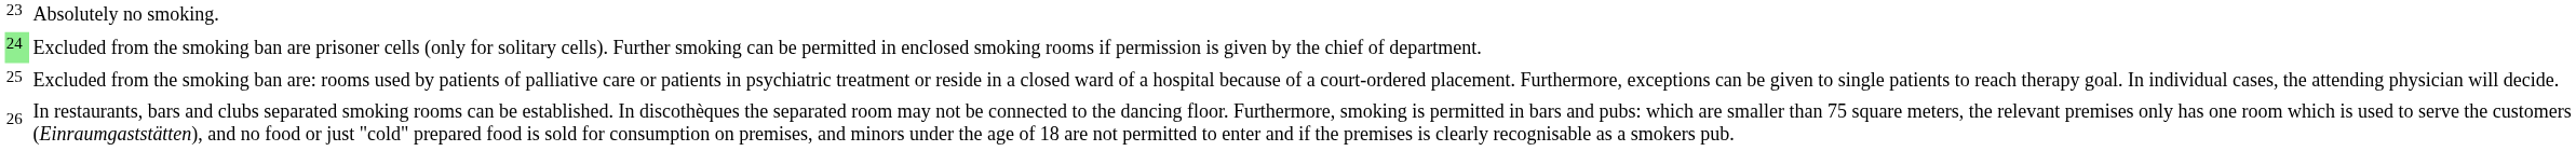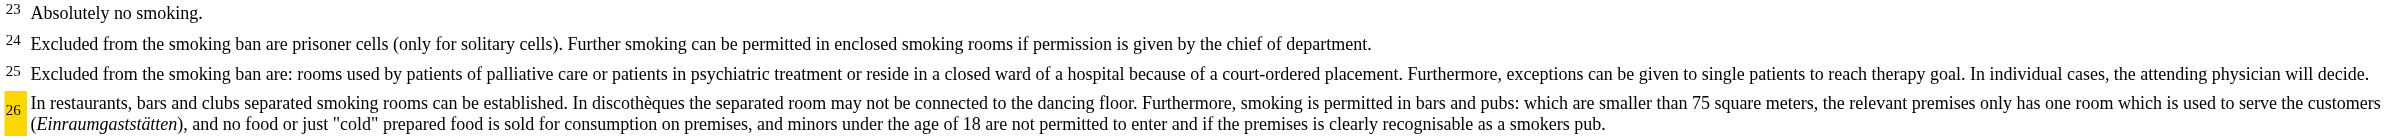row 2 | column 1: lightgreen background -> no background
row 4 | column 1: no background -> gold background
